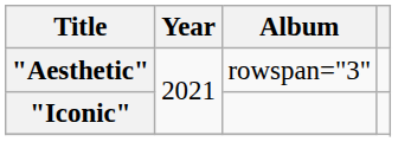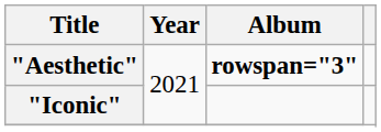"Aesthetic" | Album: normal -> bold
